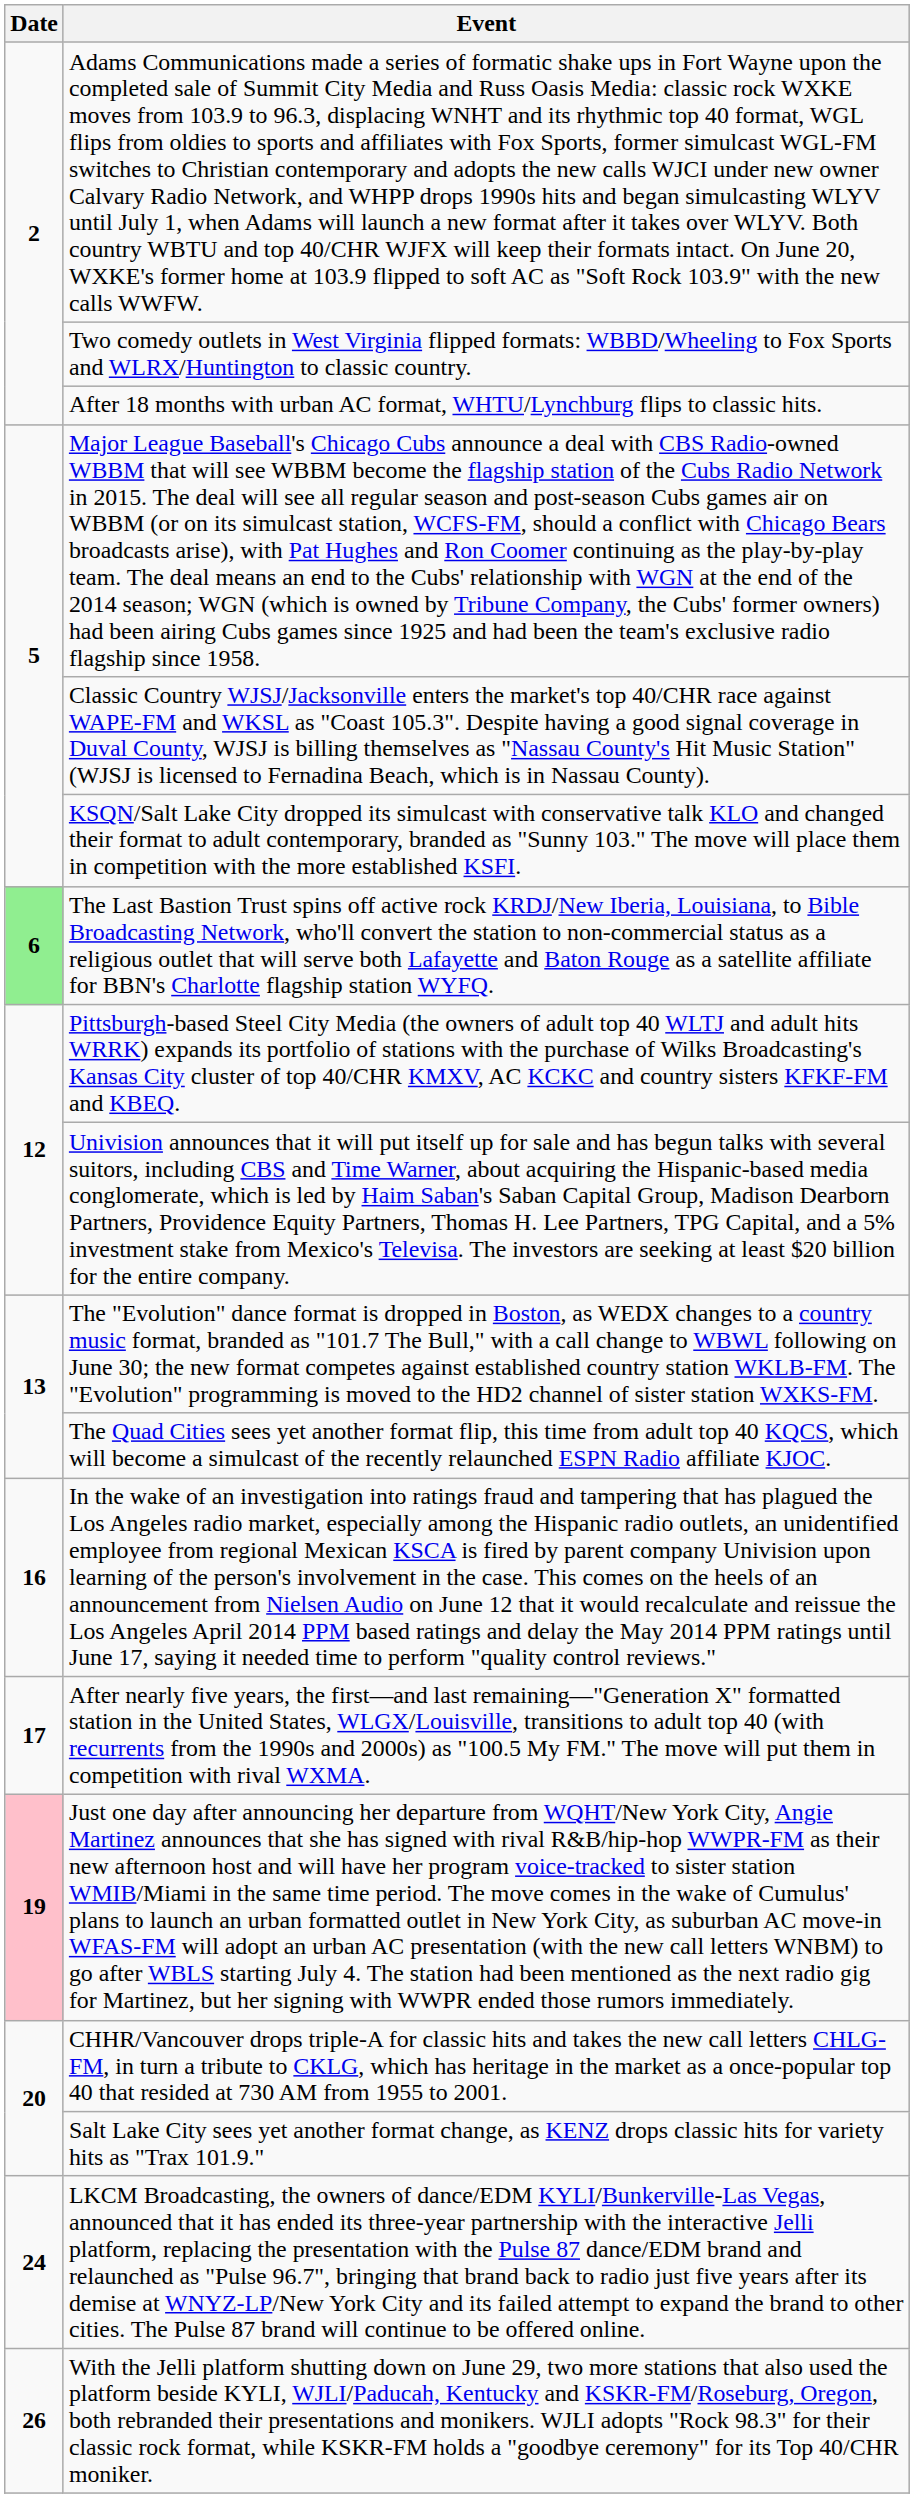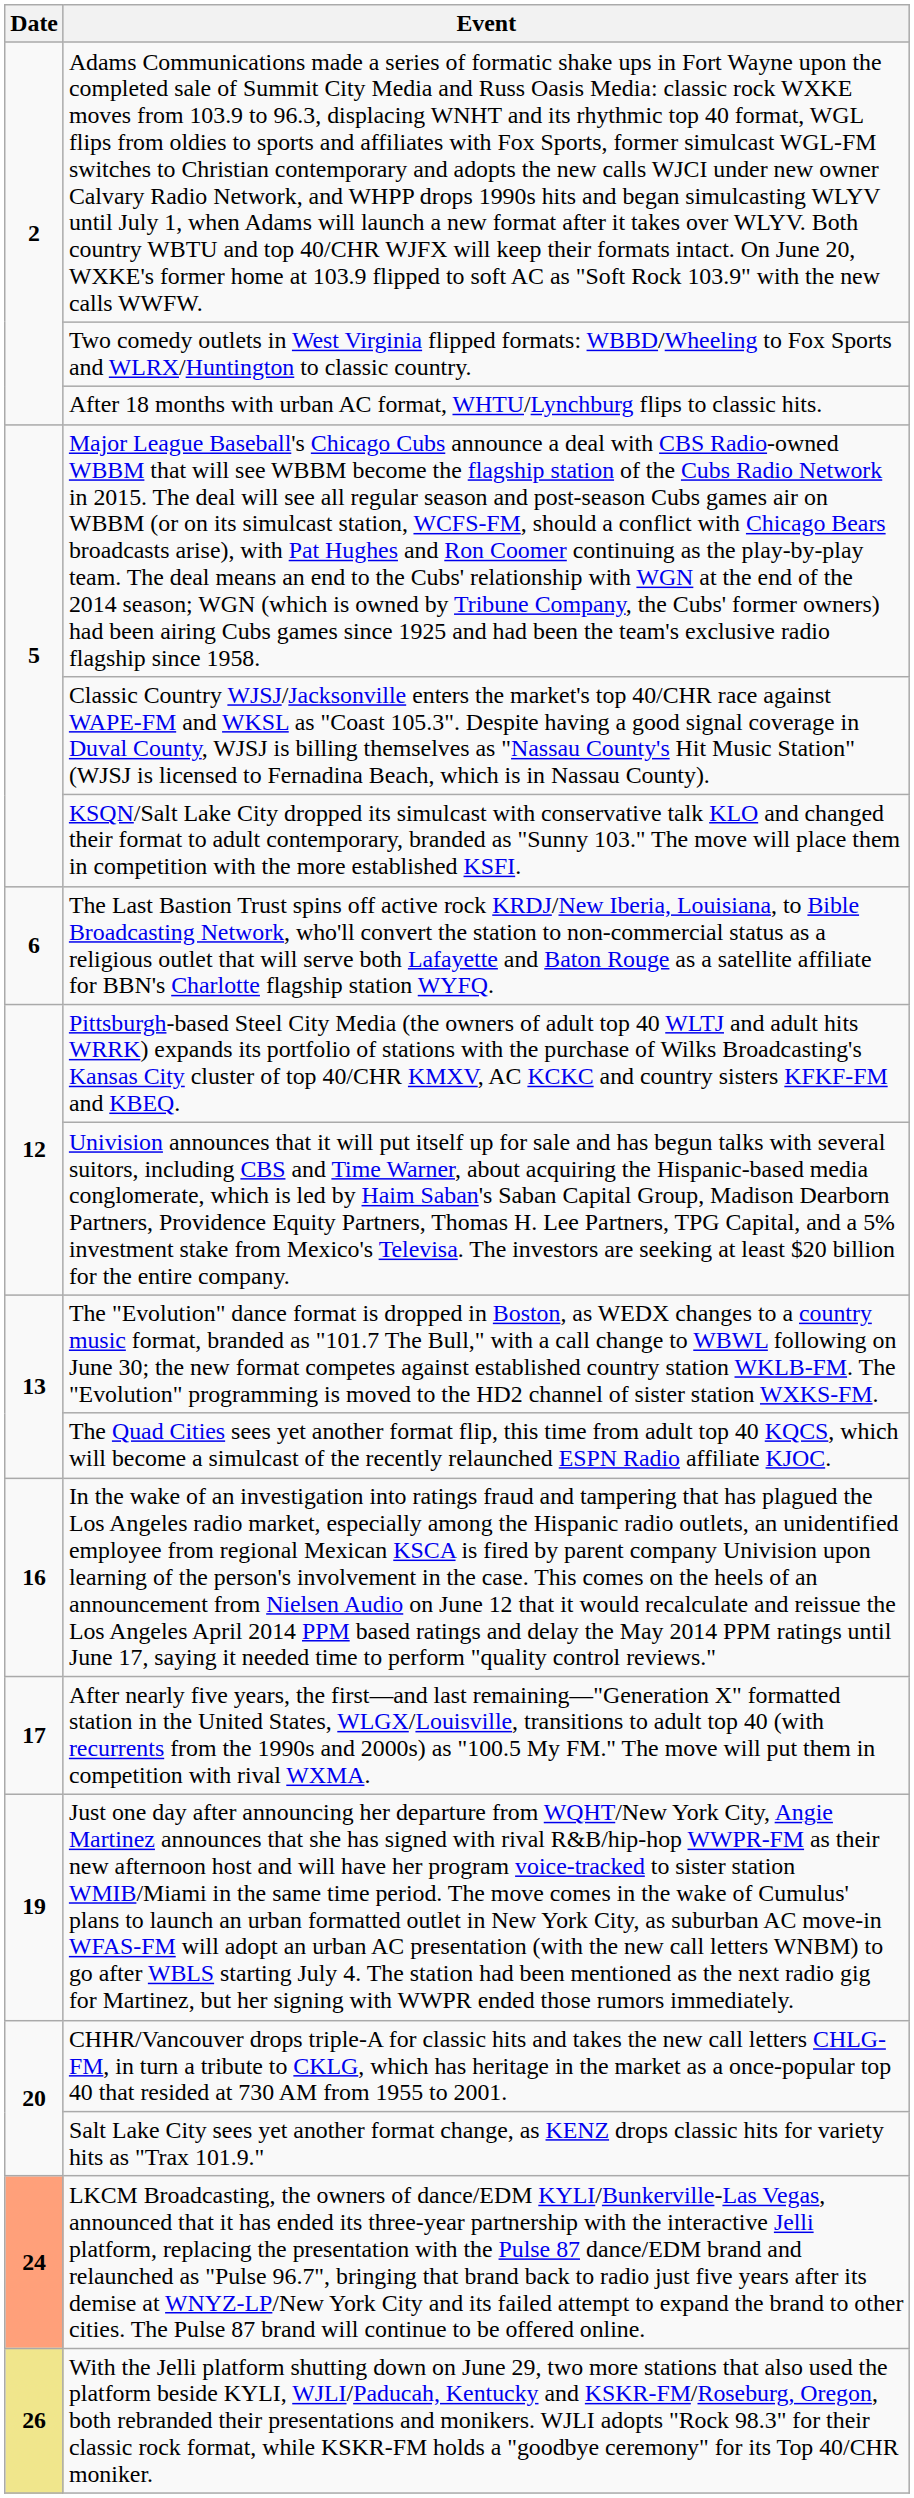row 8 | Date: lightgreen background -> no background
row 15 | Date: pink background -> no background
row 18 | Date: no background -> lightsalmon background
row 19 | Date: no background -> khaki background
